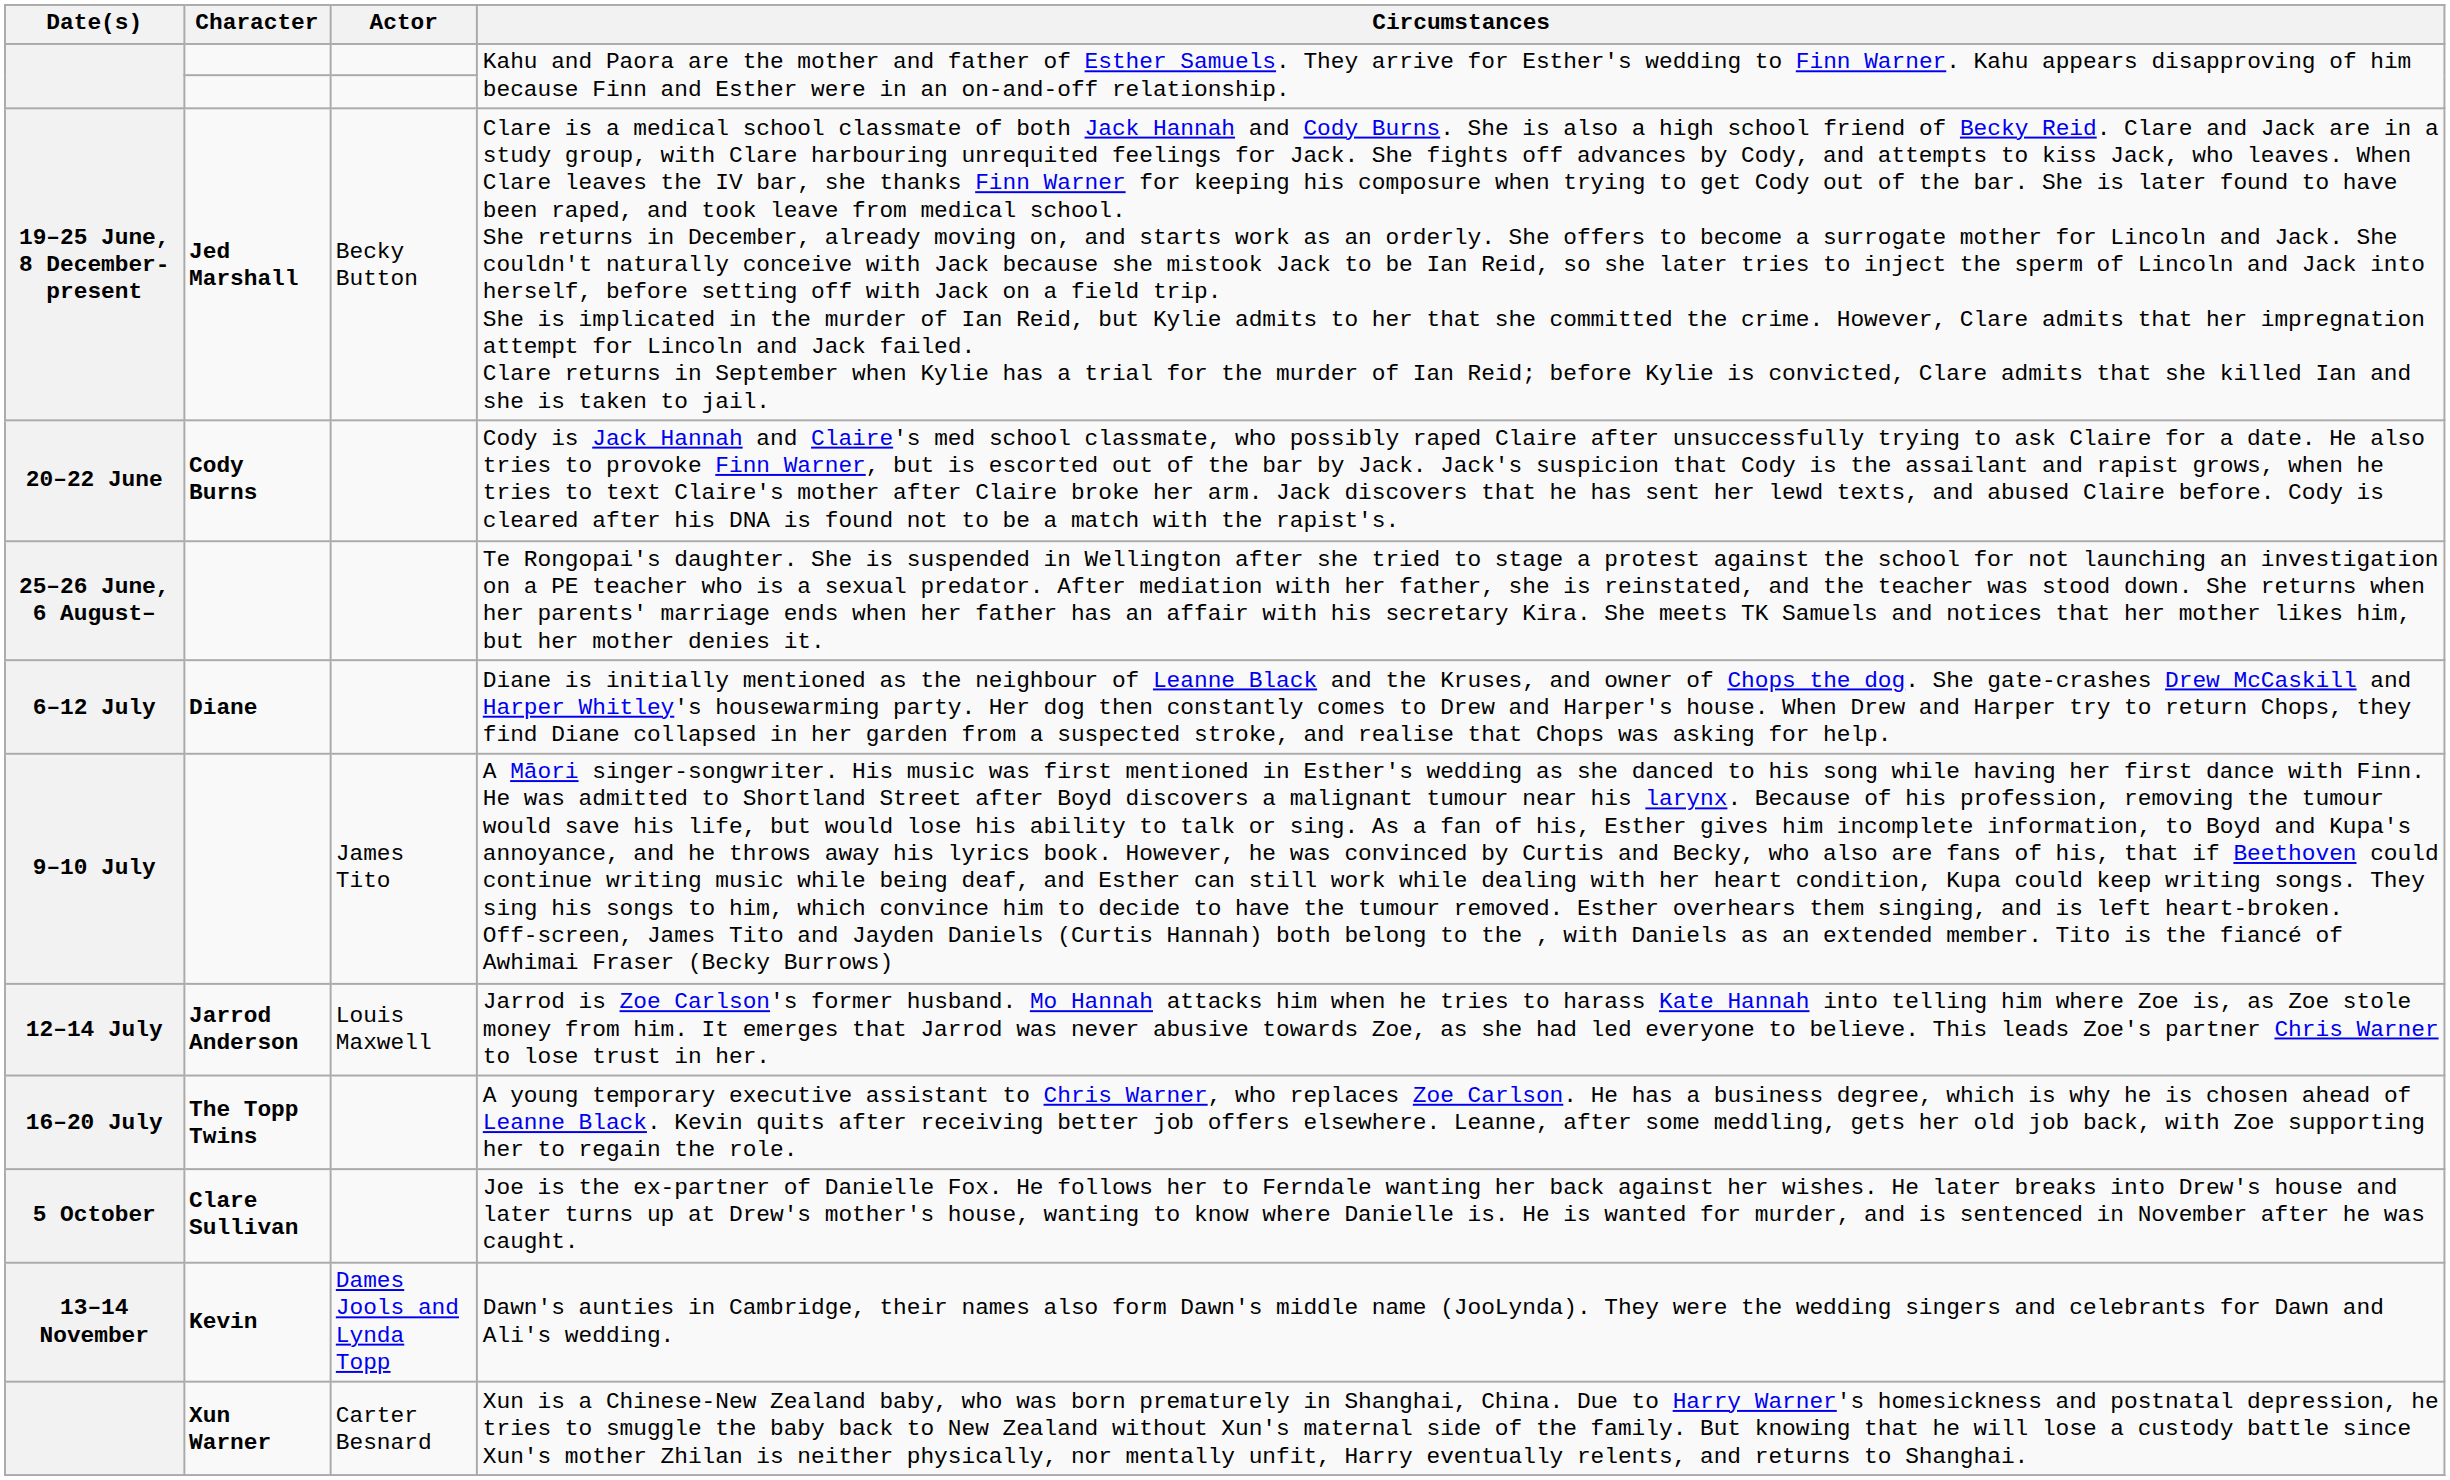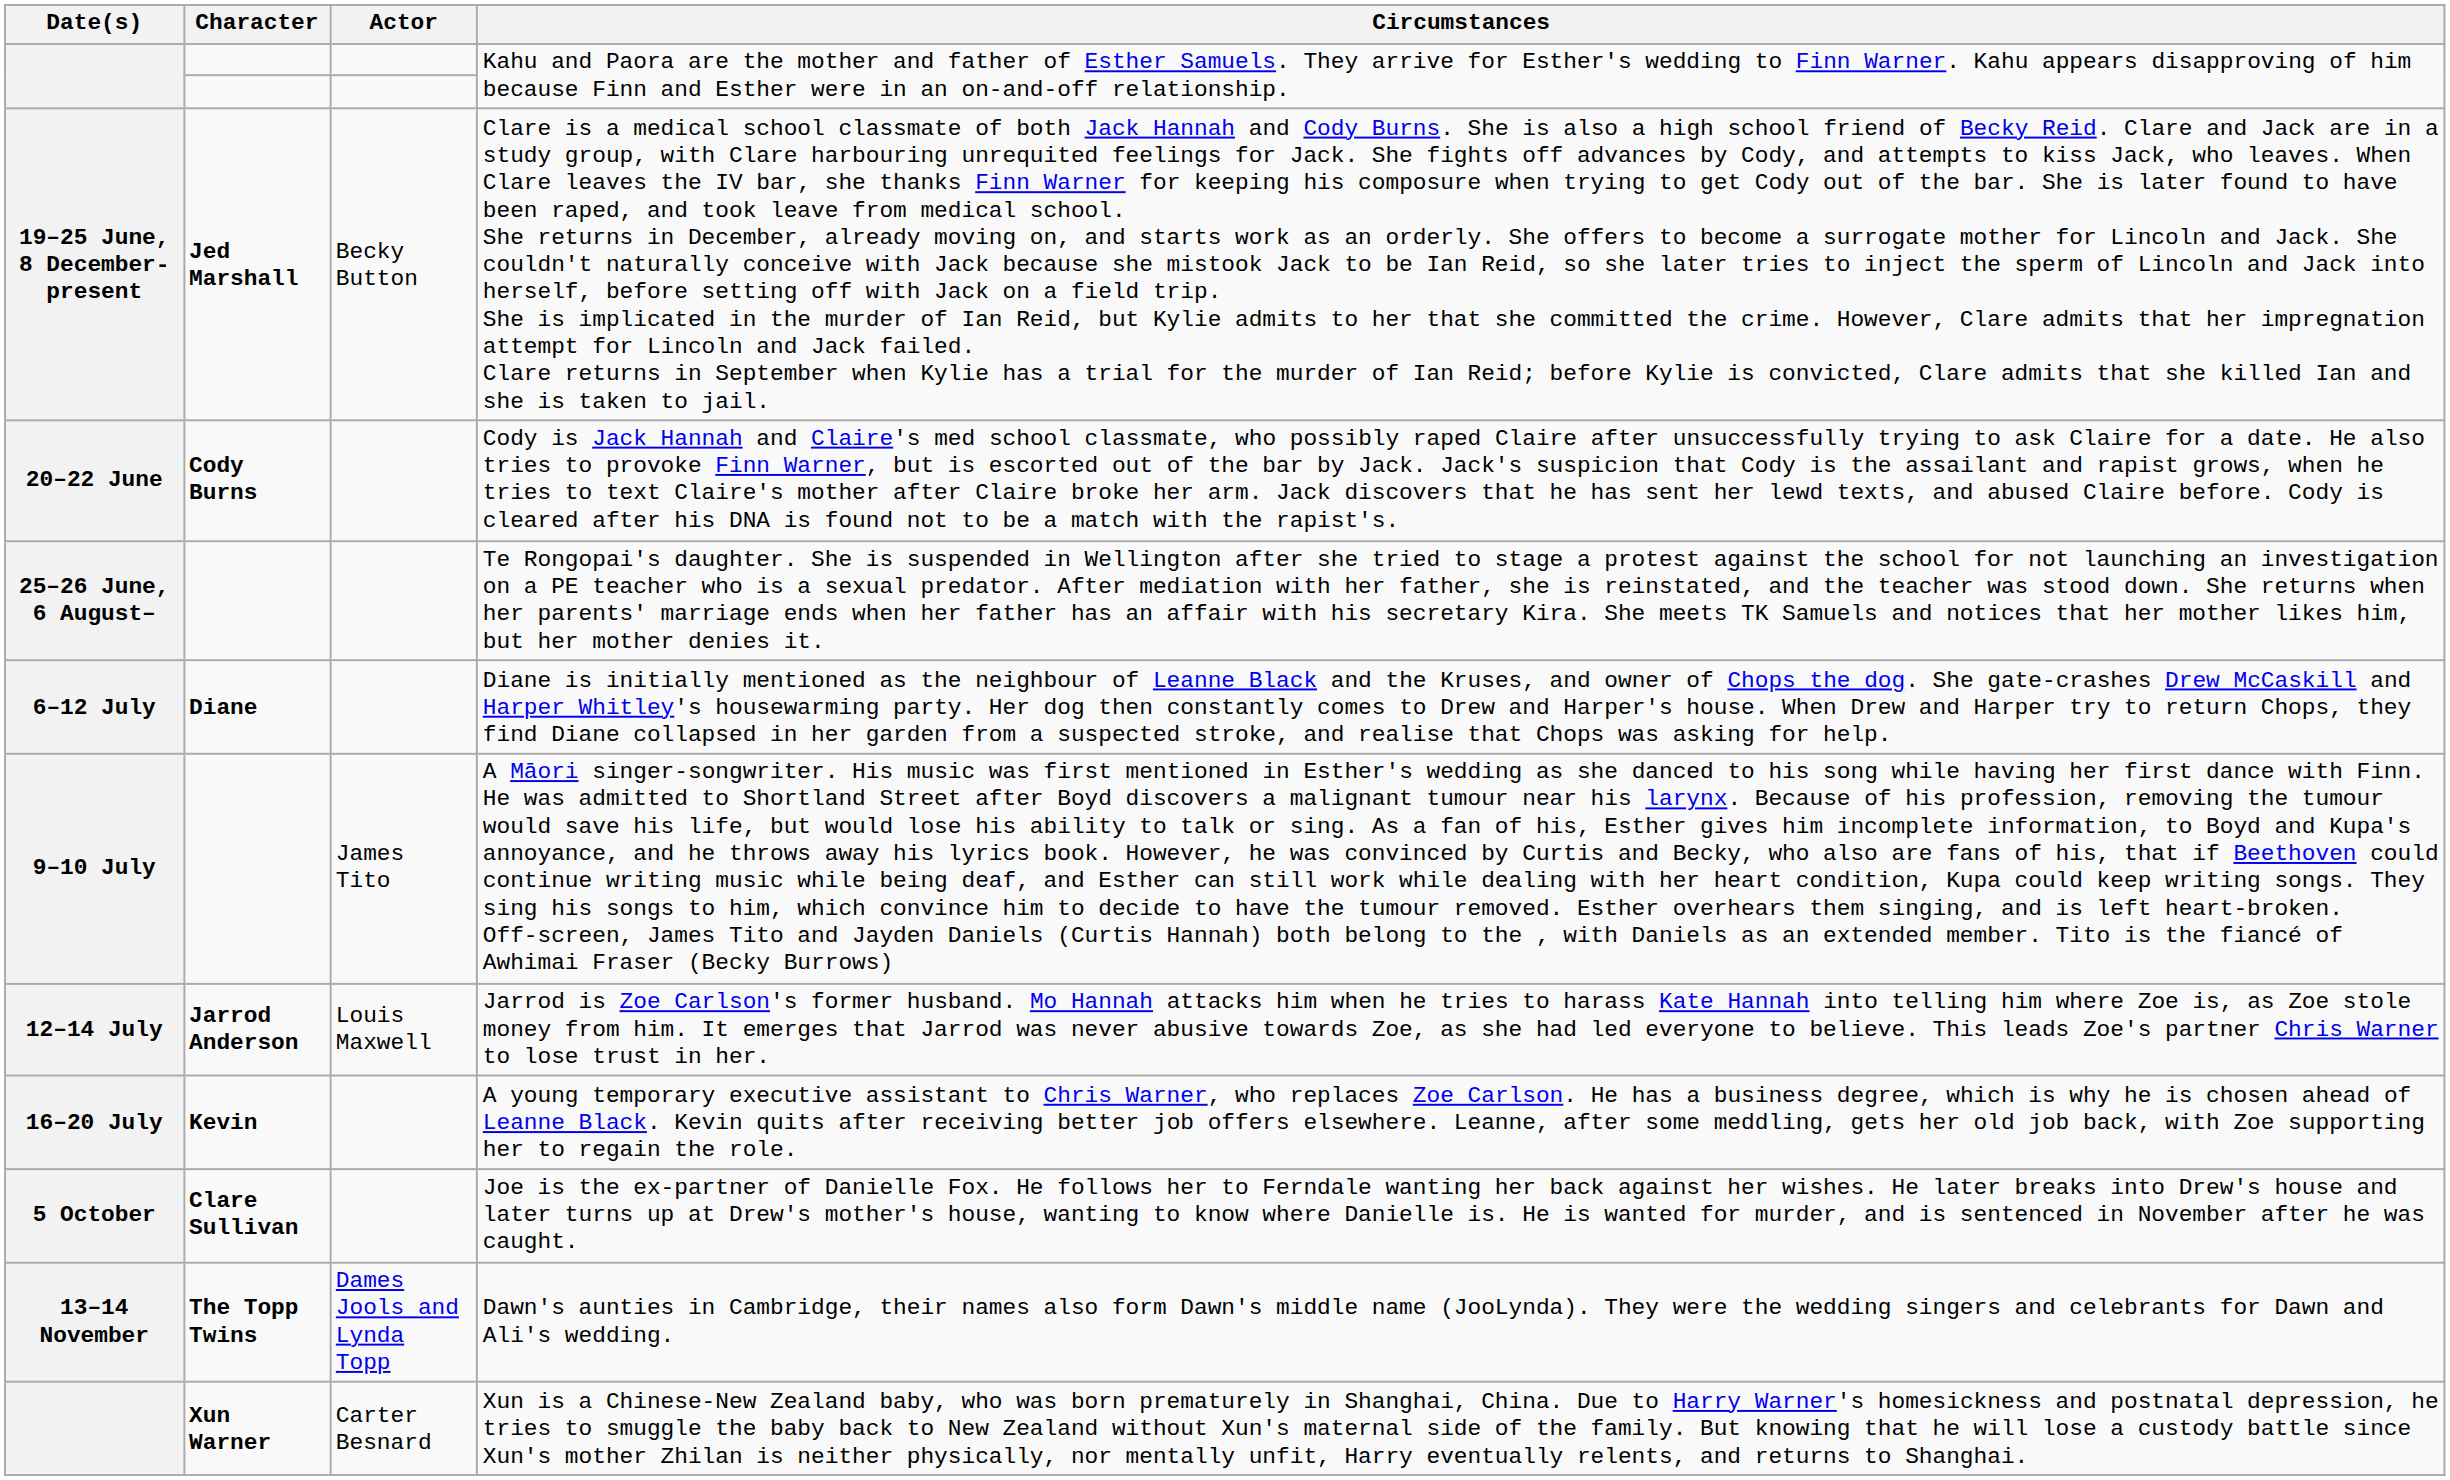row 10 | Character: The Topp Twins -> Kevin
row 12 | Character: Kevin -> The Topp Twins
